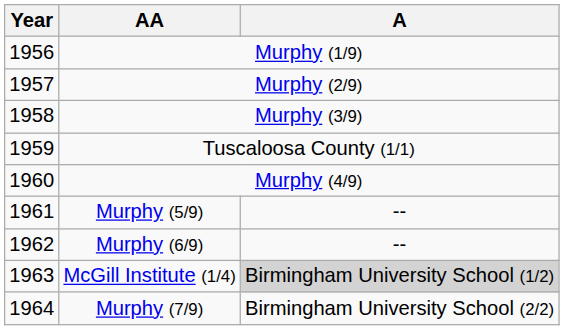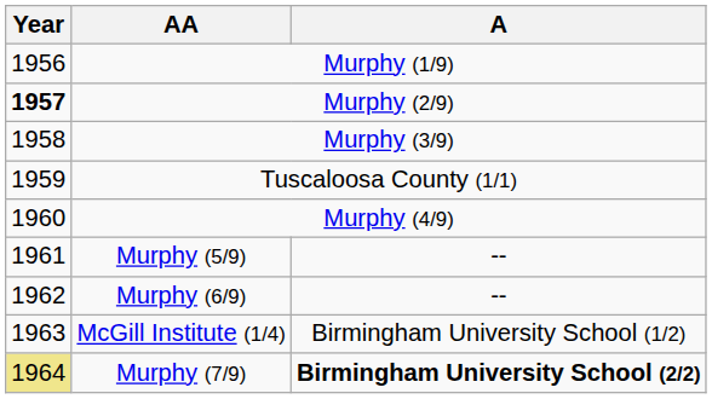Murphy (2/9) | Year: normal -> bold
McGill Institute (1/4) | A: lightgrey background -> no background
Murphy (7/9) | Year: no background -> khaki background
Murphy (7/9) | A: normal -> bold
